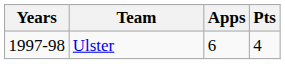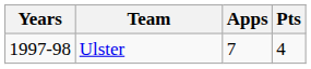Ulster | Apps: 6 -> 7
